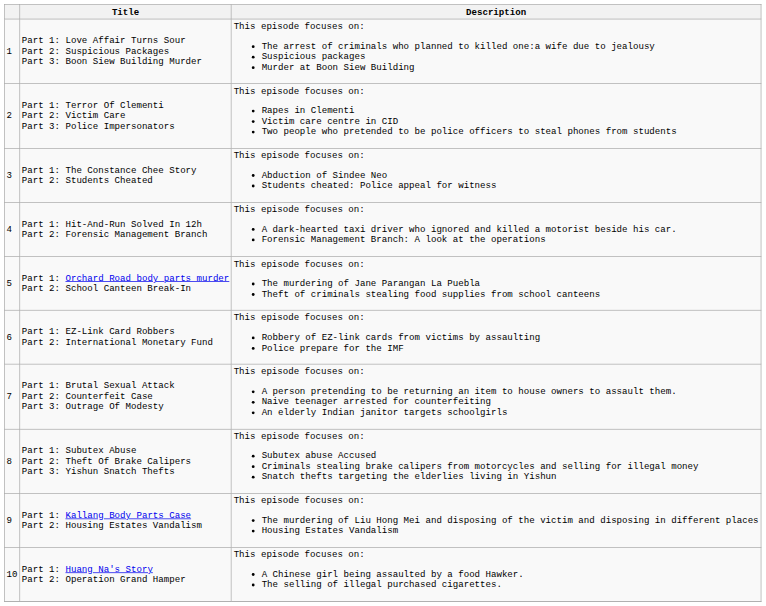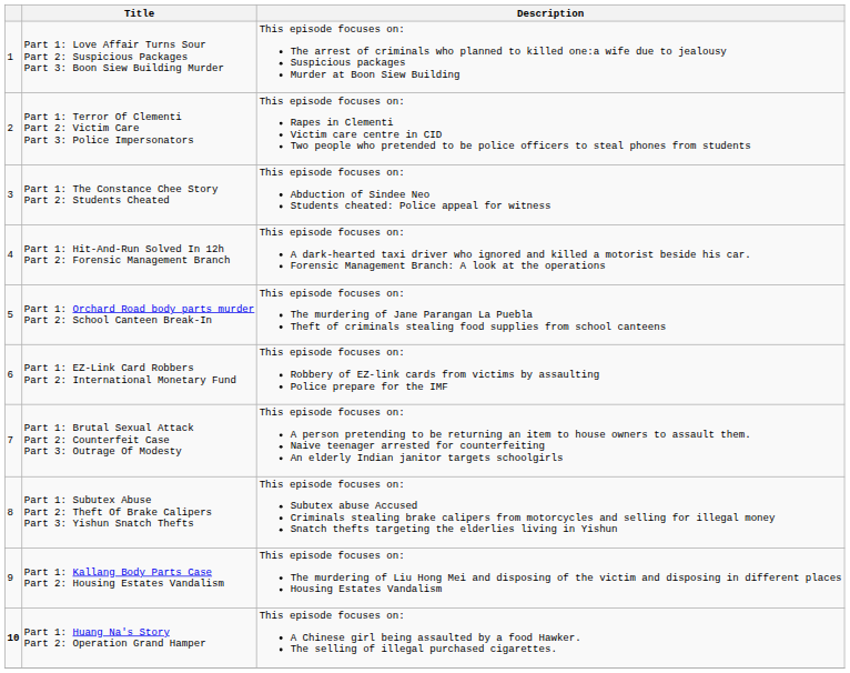Part 1: Huang Na's Story Part 2: Operation Grand Hamper | column 1: normal -> bold
